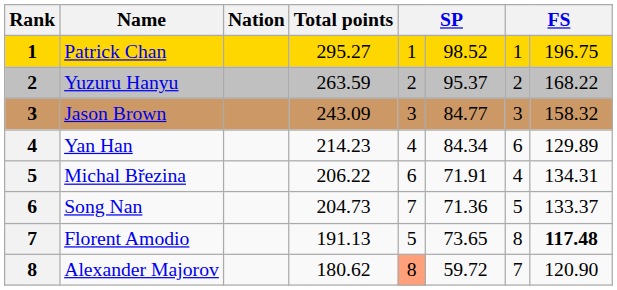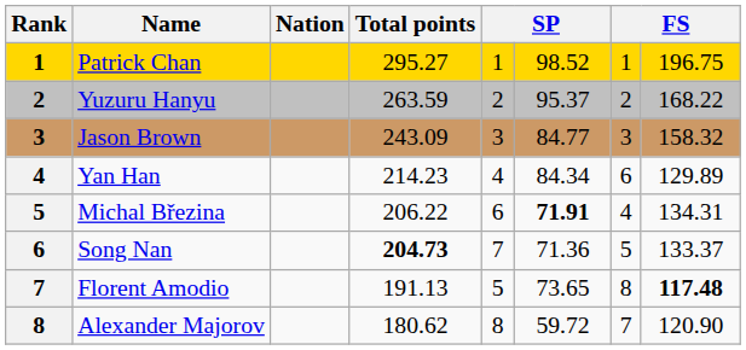Michal Březina | column 6: normal -> bold
Song Nan | Total points: normal -> bold
Alexander Majorov | column 5: lightsalmon background -> no background
